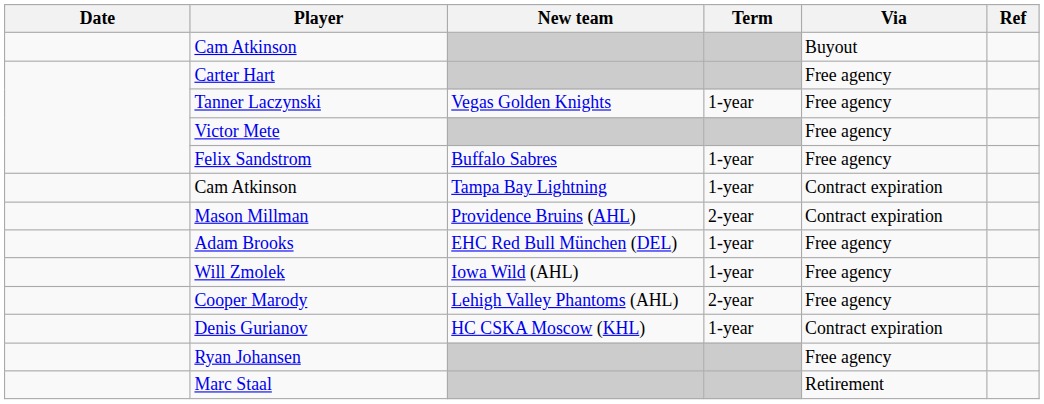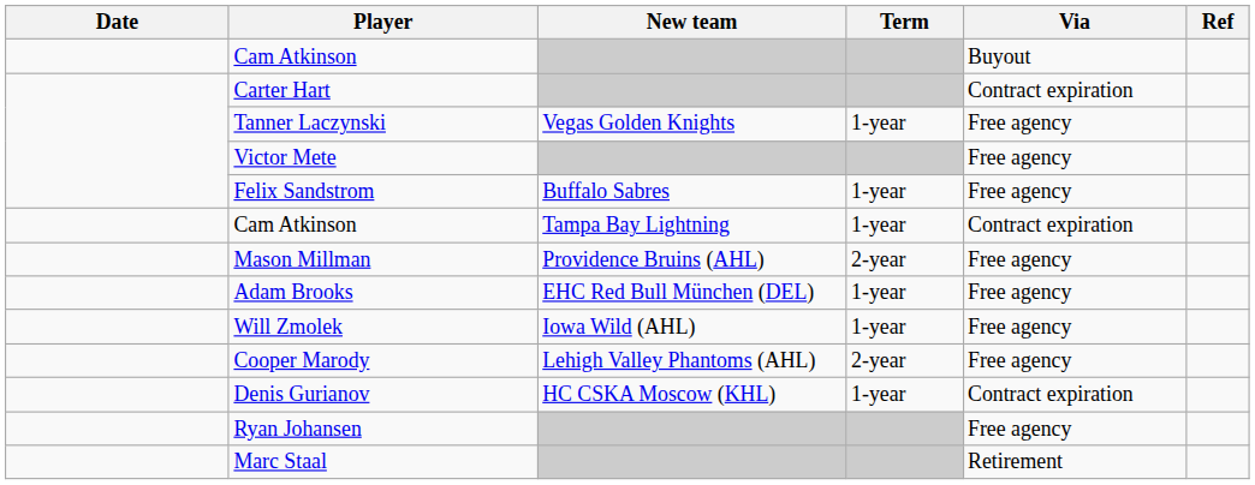Carter Hart | Via: Free agency -> Contract expiration
Mason Millman | Via: Contract expiration -> Free agency
